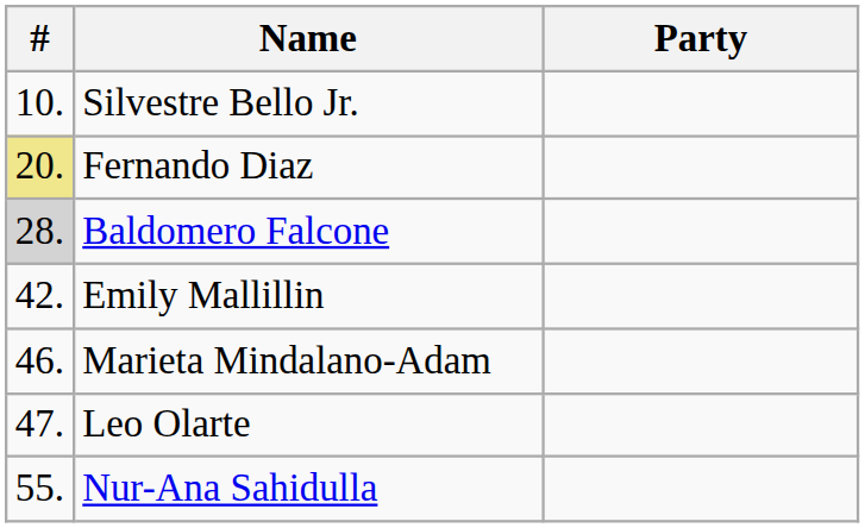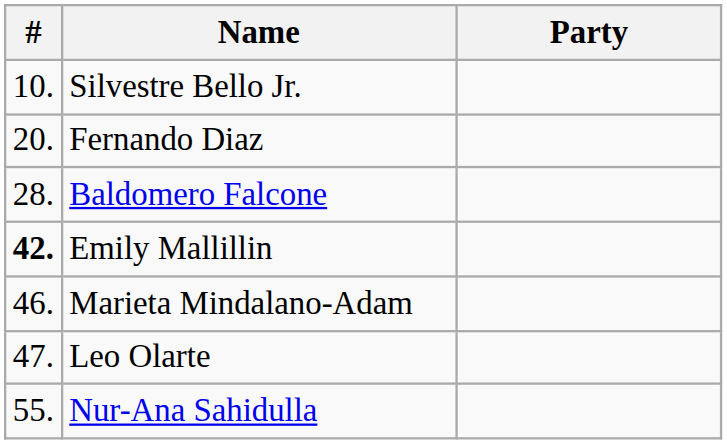Fernando Diaz | #: khaki background -> no background
Baldomero Falcone | #: lightgrey background -> no background
Emily Mallillin | #: normal -> bold
